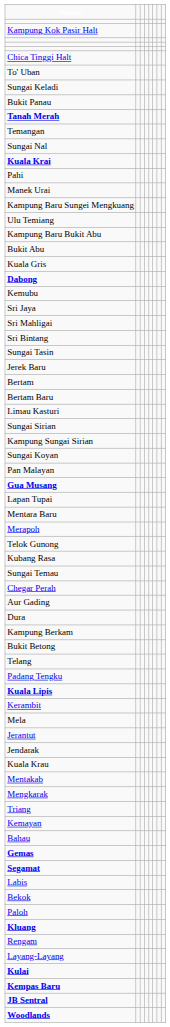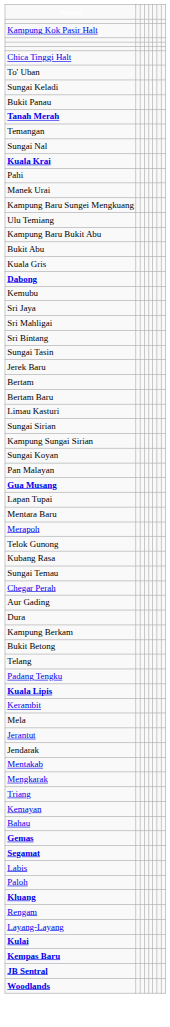- row: Kuala Krau
- row: Bekok
